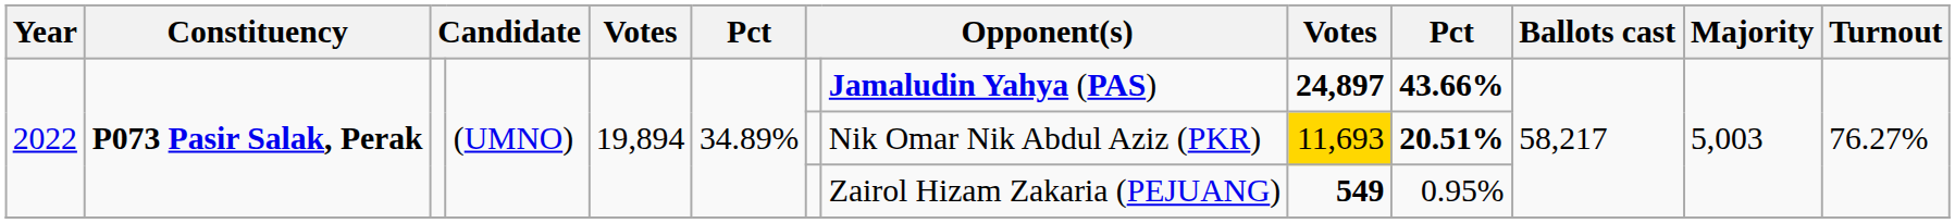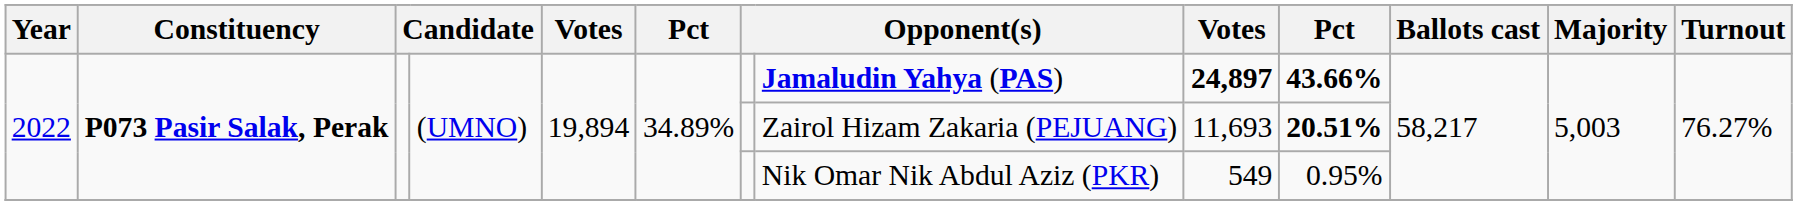row 3 | column 8: Nik Omar Nik Abdul Aziz (PKR) -> Zairol Hizam Zakaria (PEJUANG)
row 3 | column 9: gold background -> no background
row 4 | column 8: Zairol Hizam Zakaria (PEJUANG) -> Nik Omar Nik Abdul Aziz (PKR)
row 4 | column 9: bold -> normal
